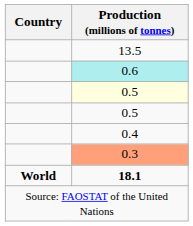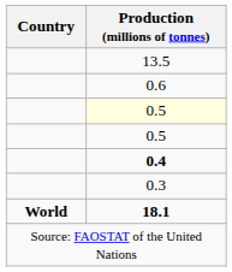row 3 | Production (millions of tonnes): paleturquoise background -> no background
row 6 | Production (millions of tonnes): normal -> bold
row 7 | Production (millions of tonnes): lightsalmon background -> no background
